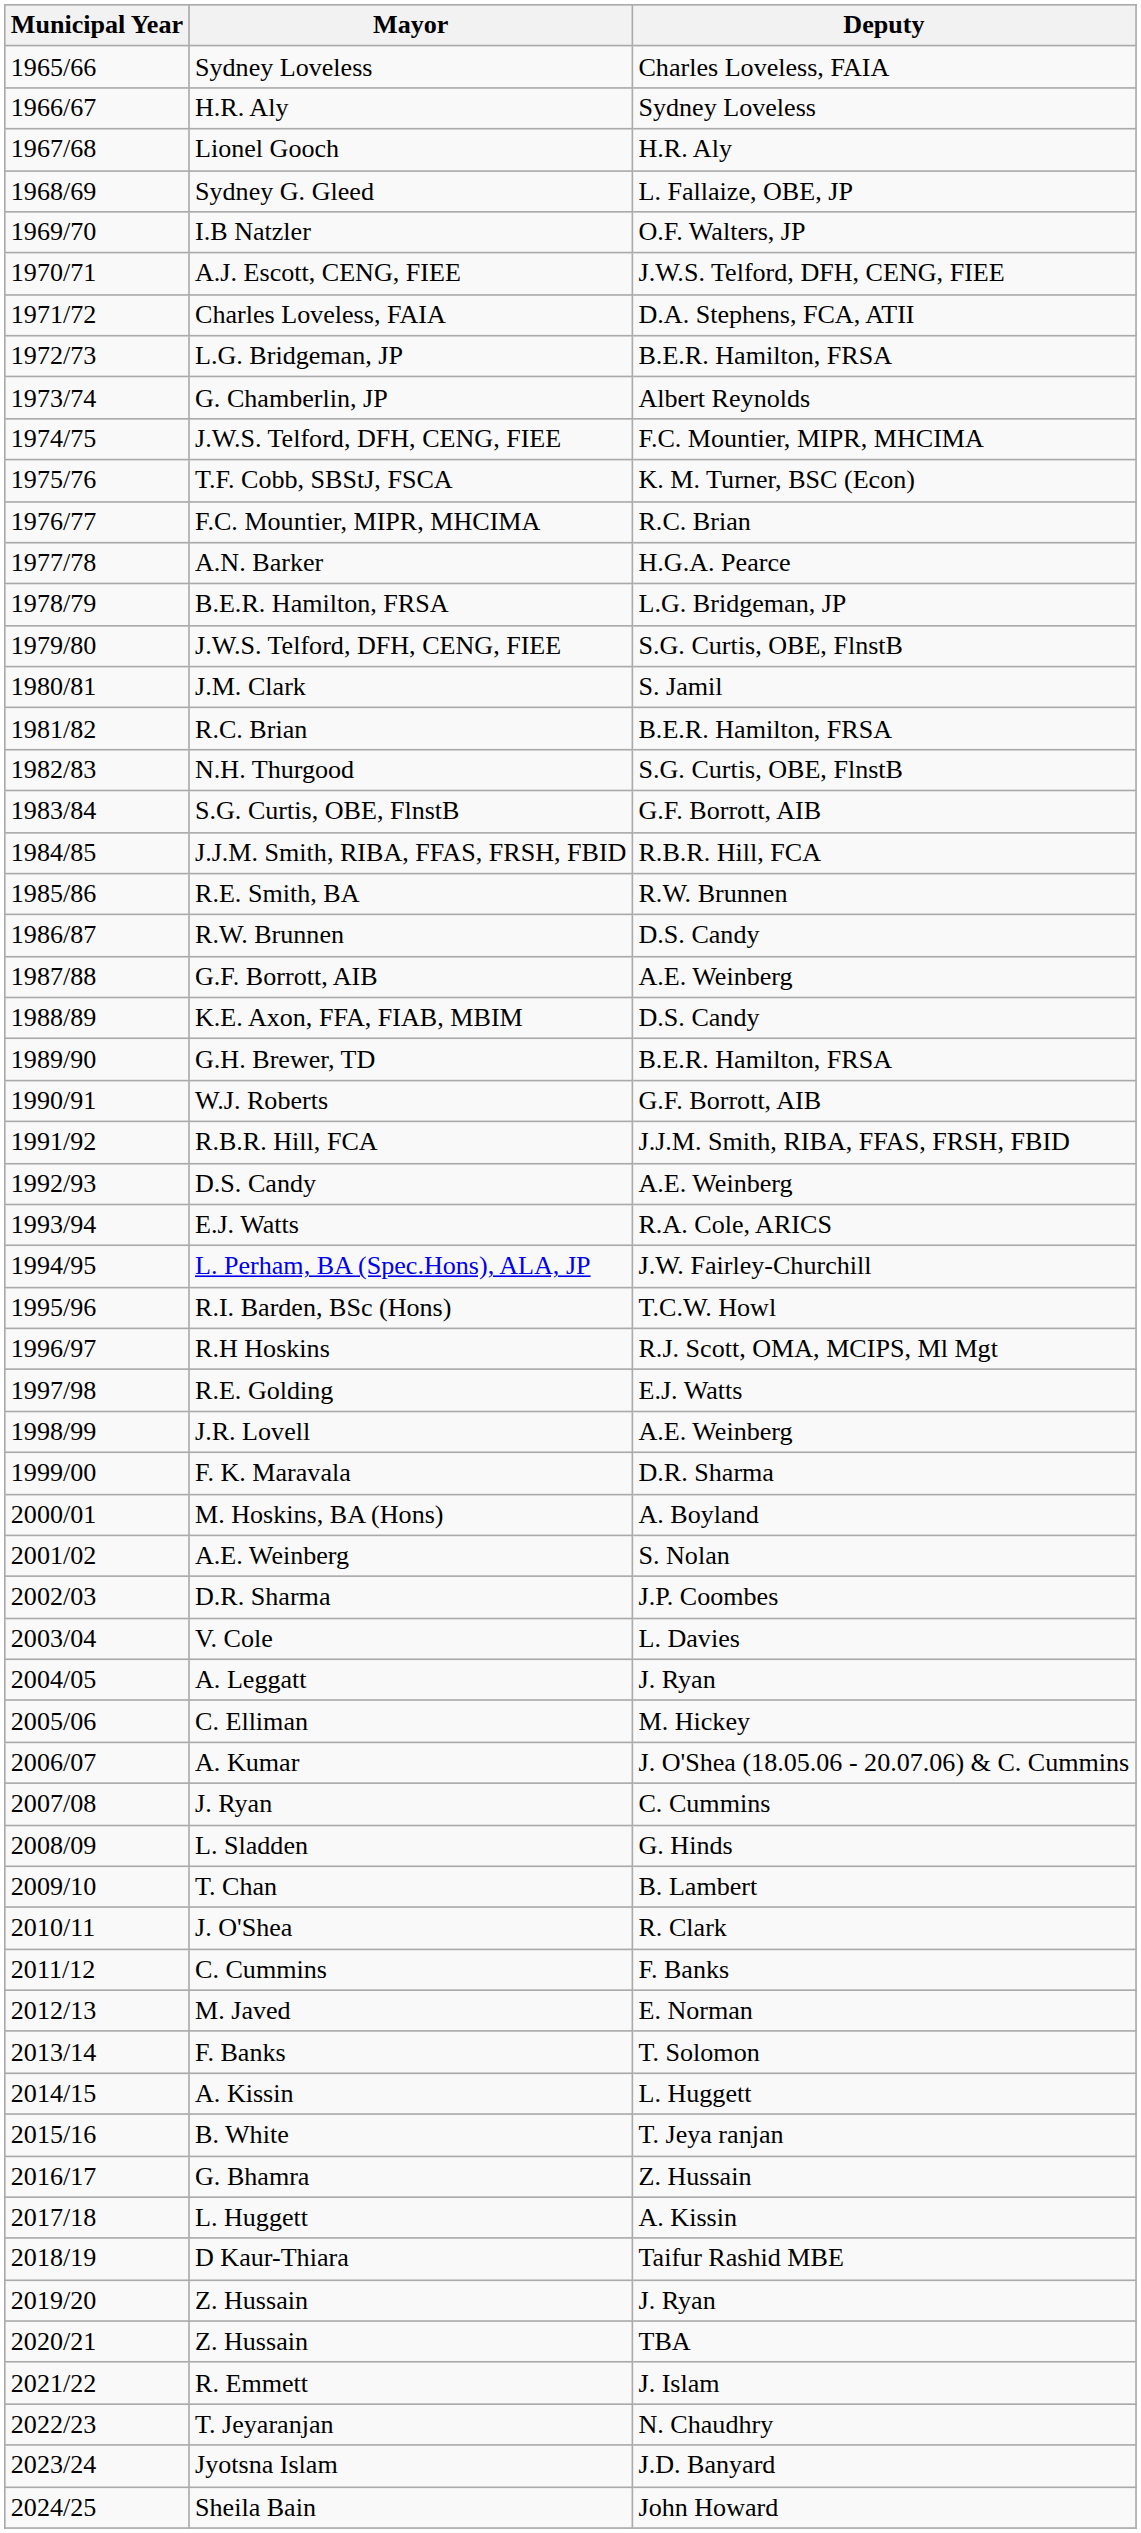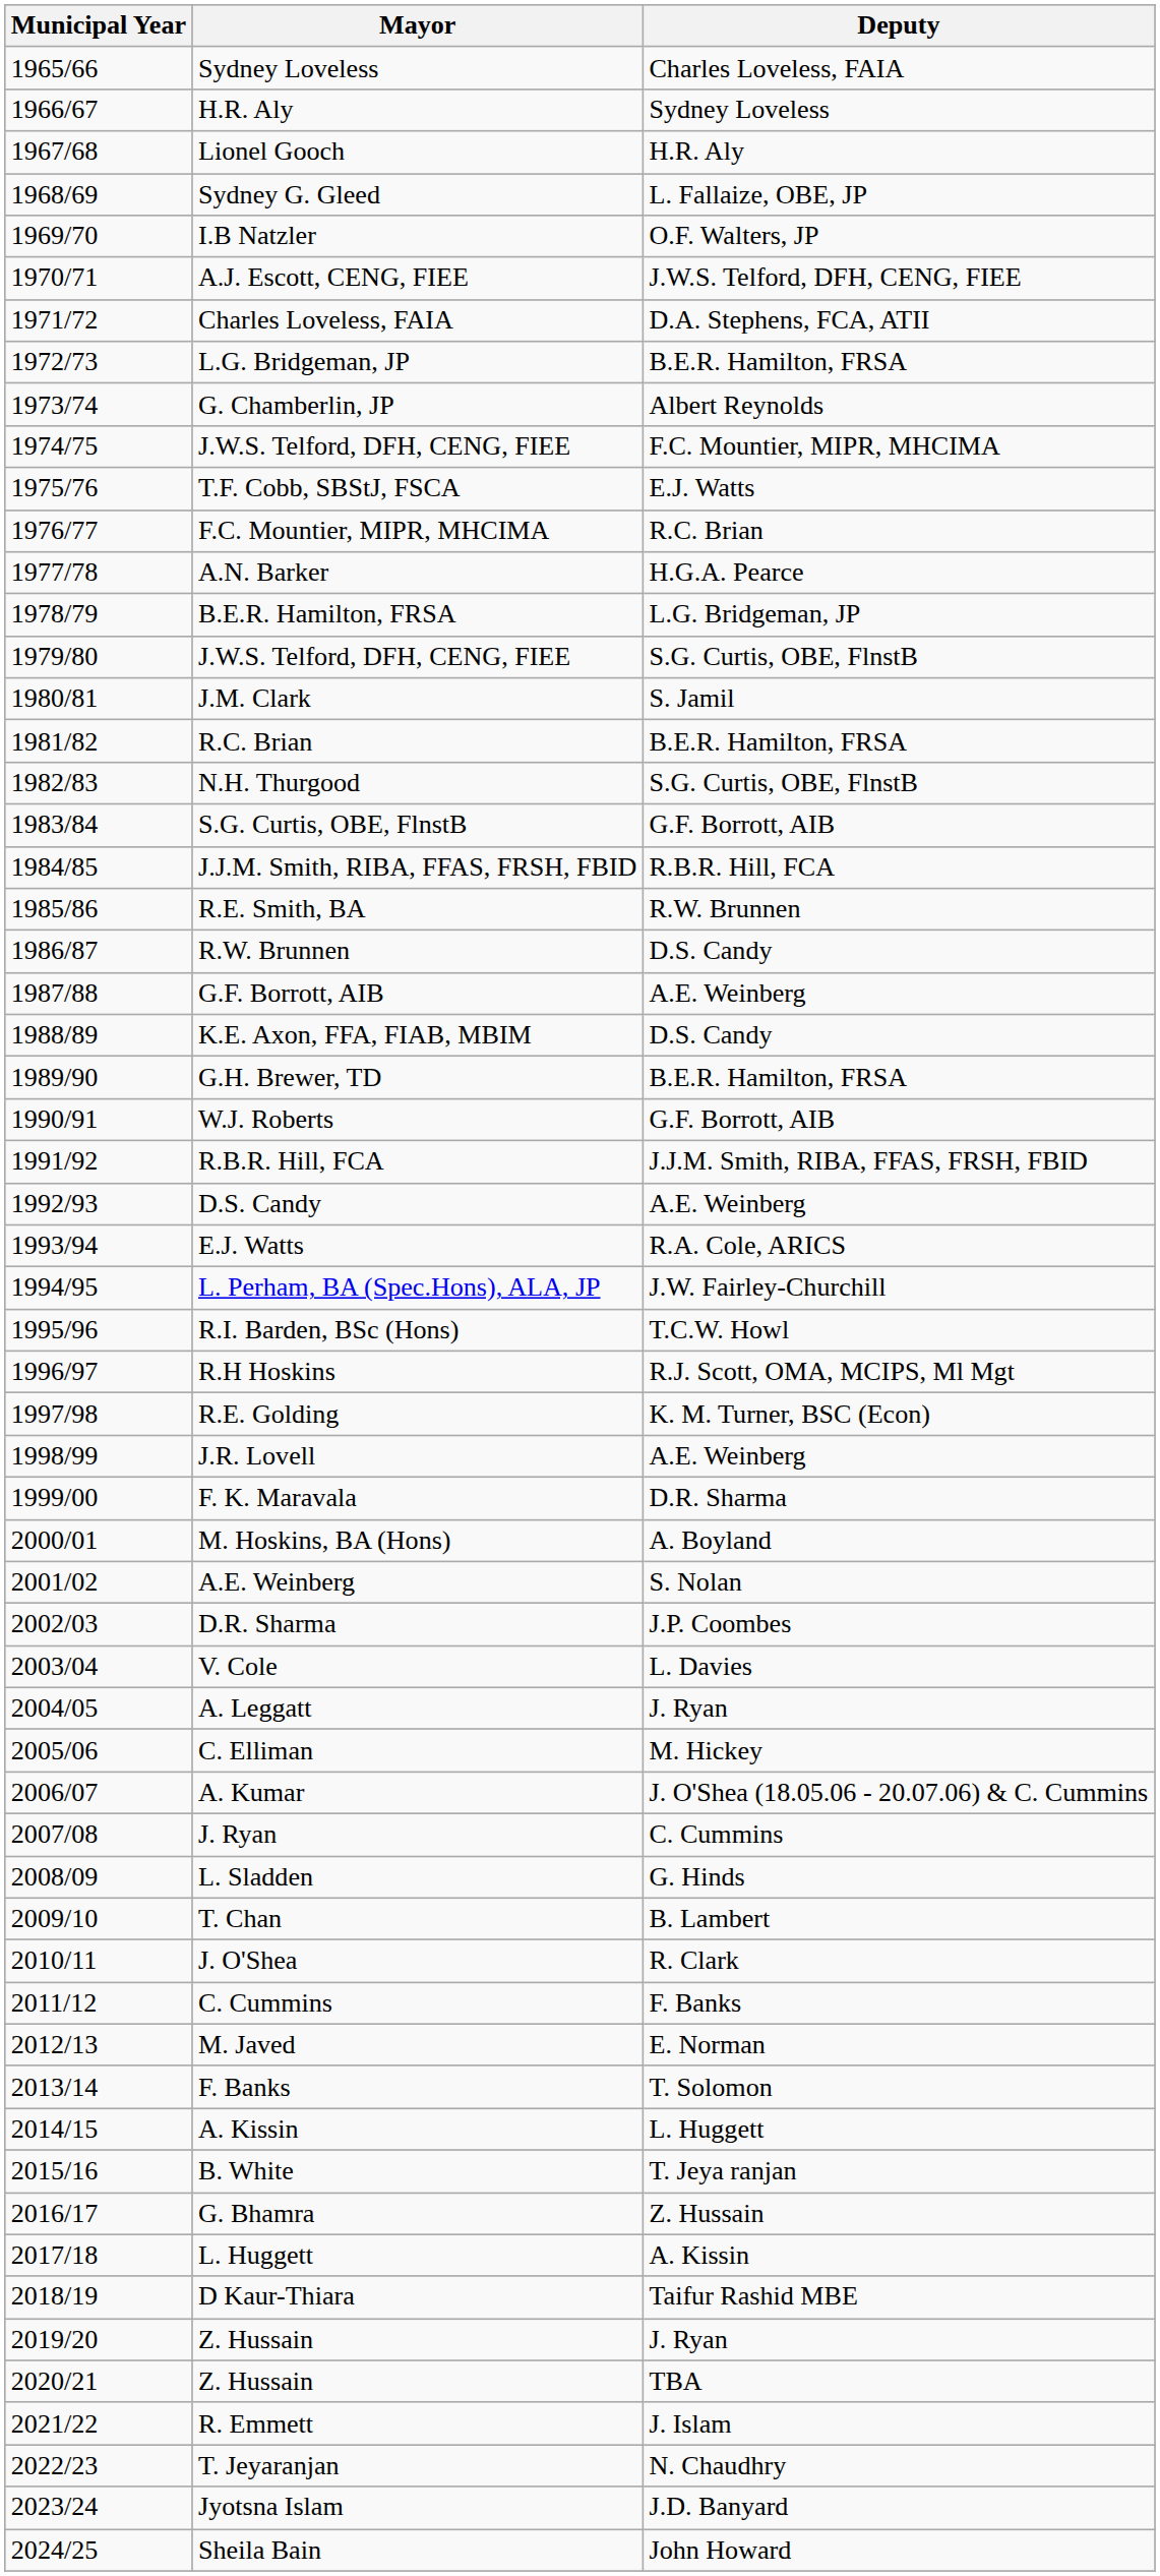T.F. Cobb, SBStJ, FSCA | Deputy: K. M. Turner, BSC (Econ) -> E.J. Watts
R.E. Golding | Deputy: E.J. Watts -> K. M. Turner, BSC (Econ)
